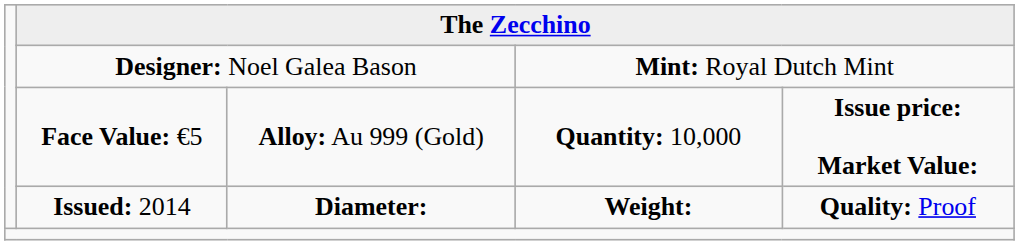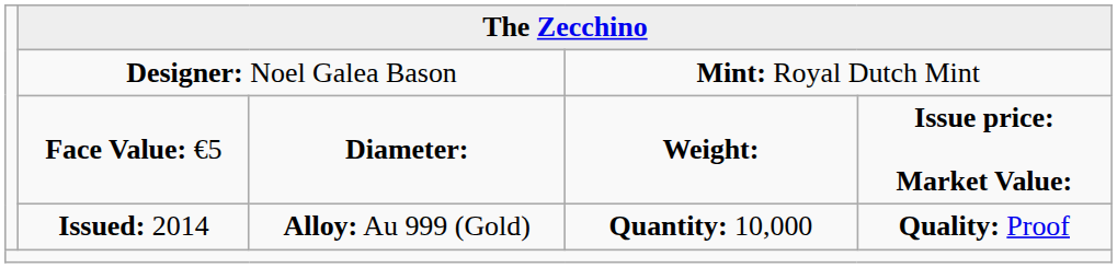Face Value: €5 | column 3: Alloy: Au 999 (Gold) -> Diameter:
Face Value: €5 | column 4: Quantity: 10,000 -> Weight:
Issued: 2014 | column 3: Diameter: -> Alloy: Au 999 (Gold)
Issued: 2014 | column 4: Weight: -> Quantity: 10,000
